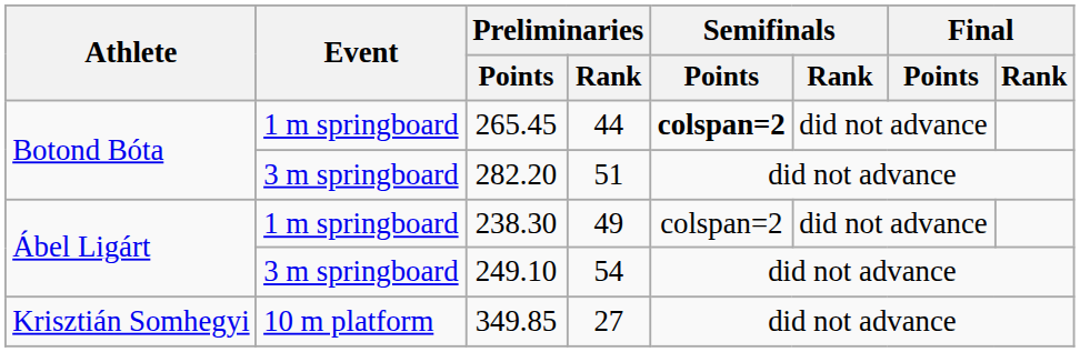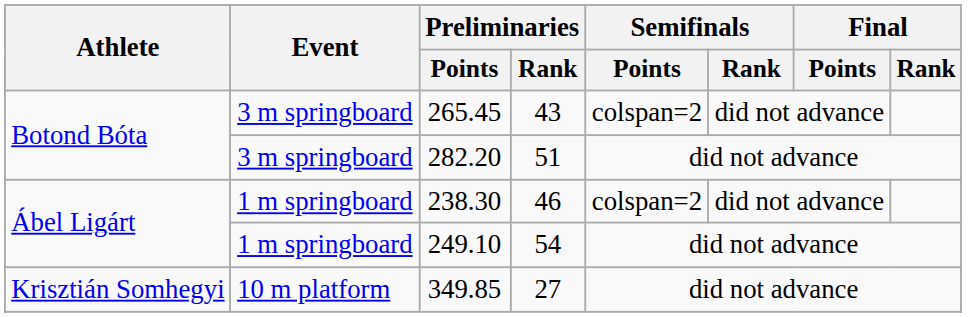265.45 | Event: 1 m springboard -> 3 m springboard
265.45 | Preliminaries / Rank: 44 -> 43
265.45 | Semifinals / Points: bold -> normal
238.30 | Preliminaries / Rank: 49 -> 46
249.10 | Event: 3 m springboard -> 1 m springboard
